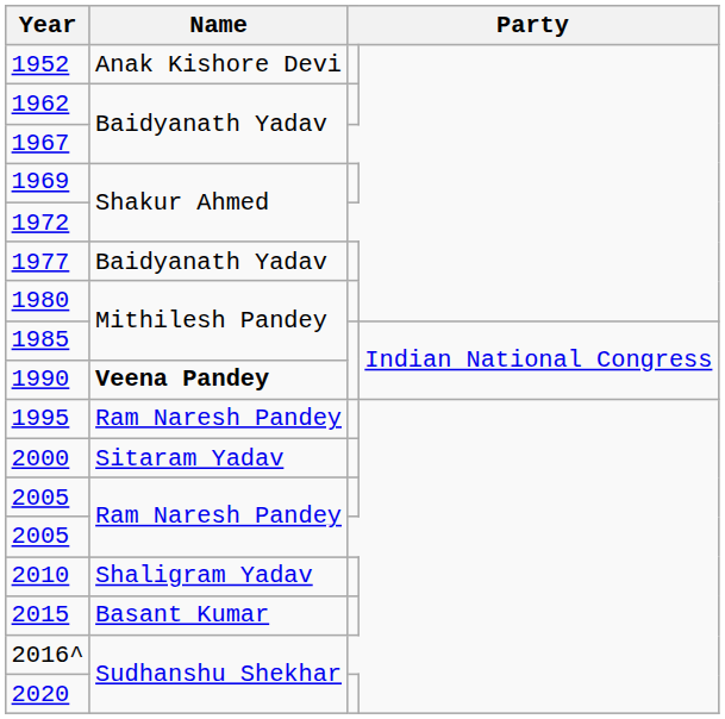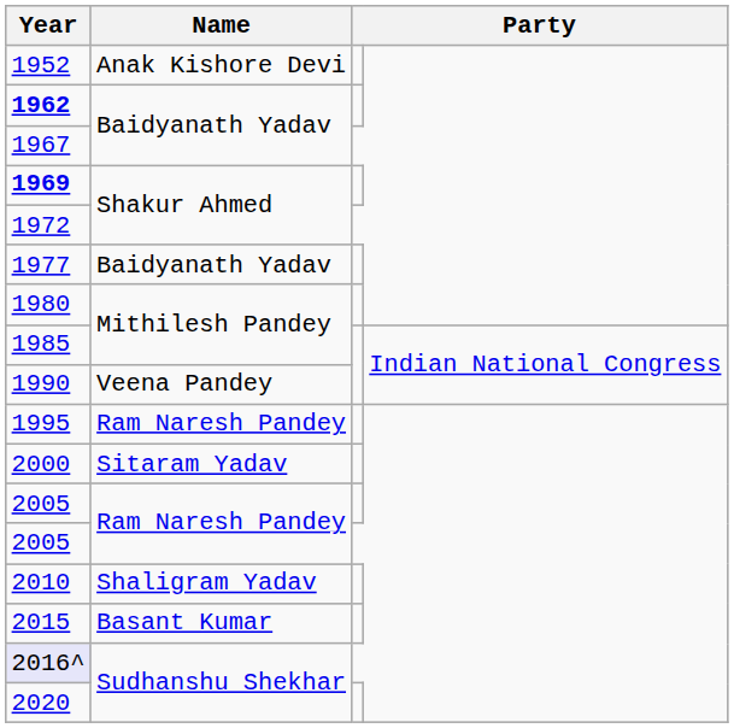1962 | Year: normal -> bold
1969 | Year: normal -> bold
1990 | Name: bold -> normal
2016^ | Year: no background -> lavender background
